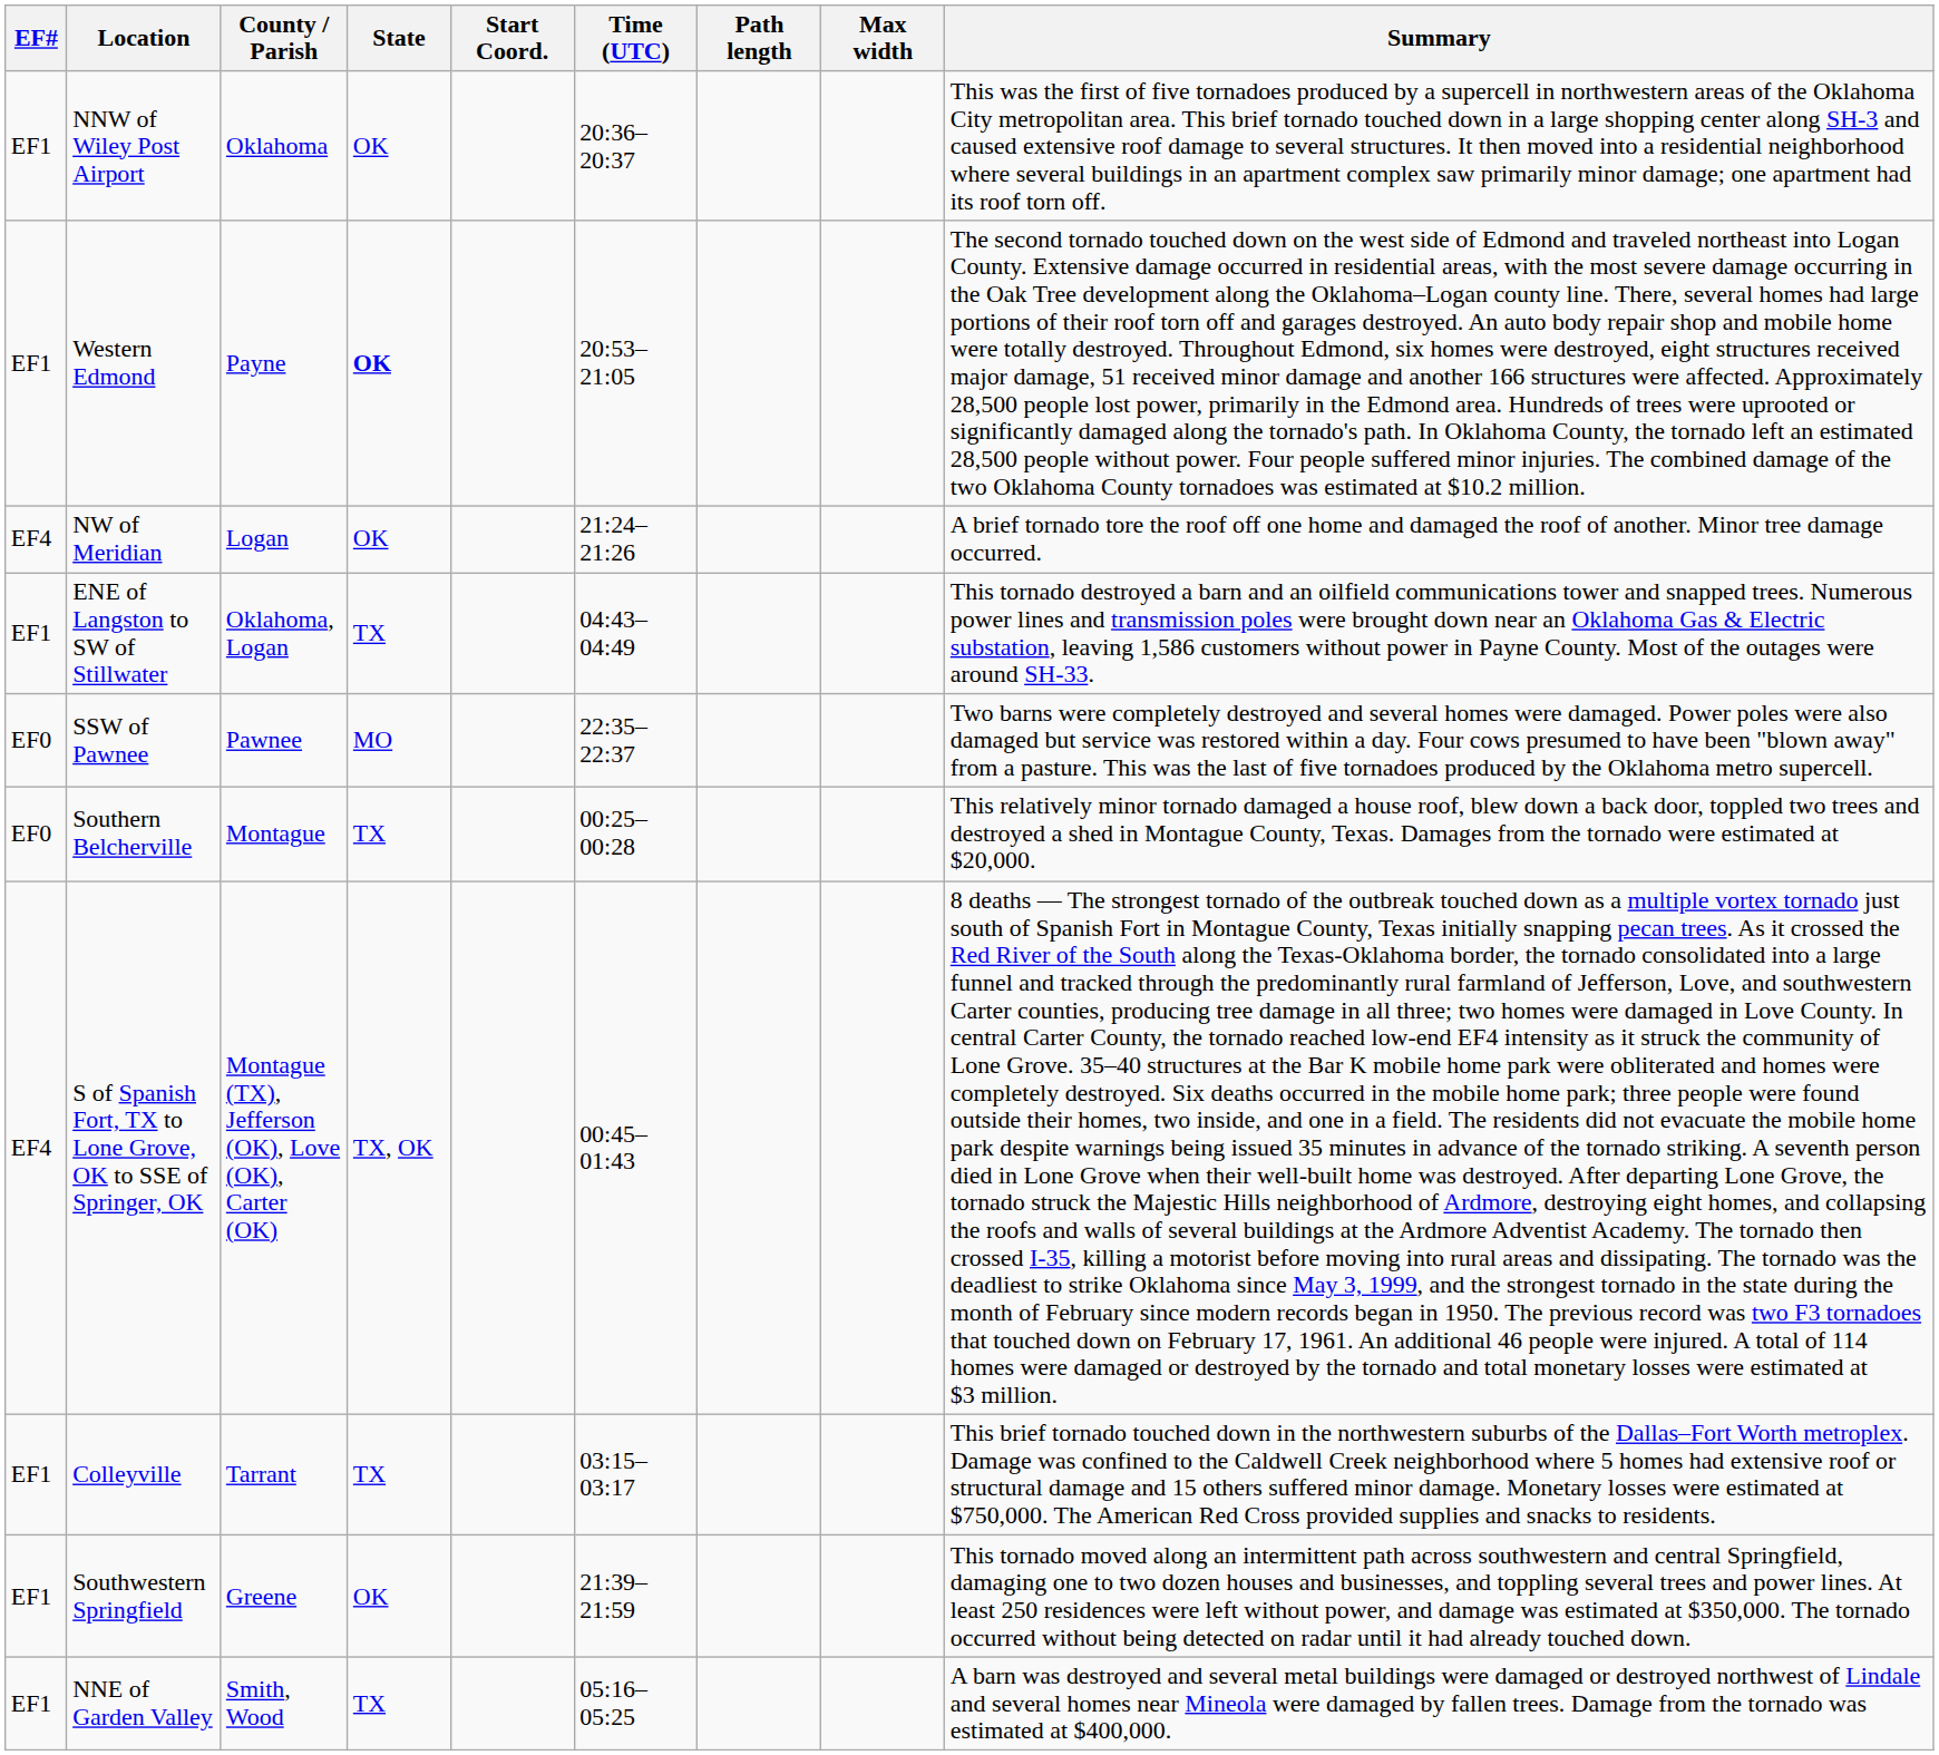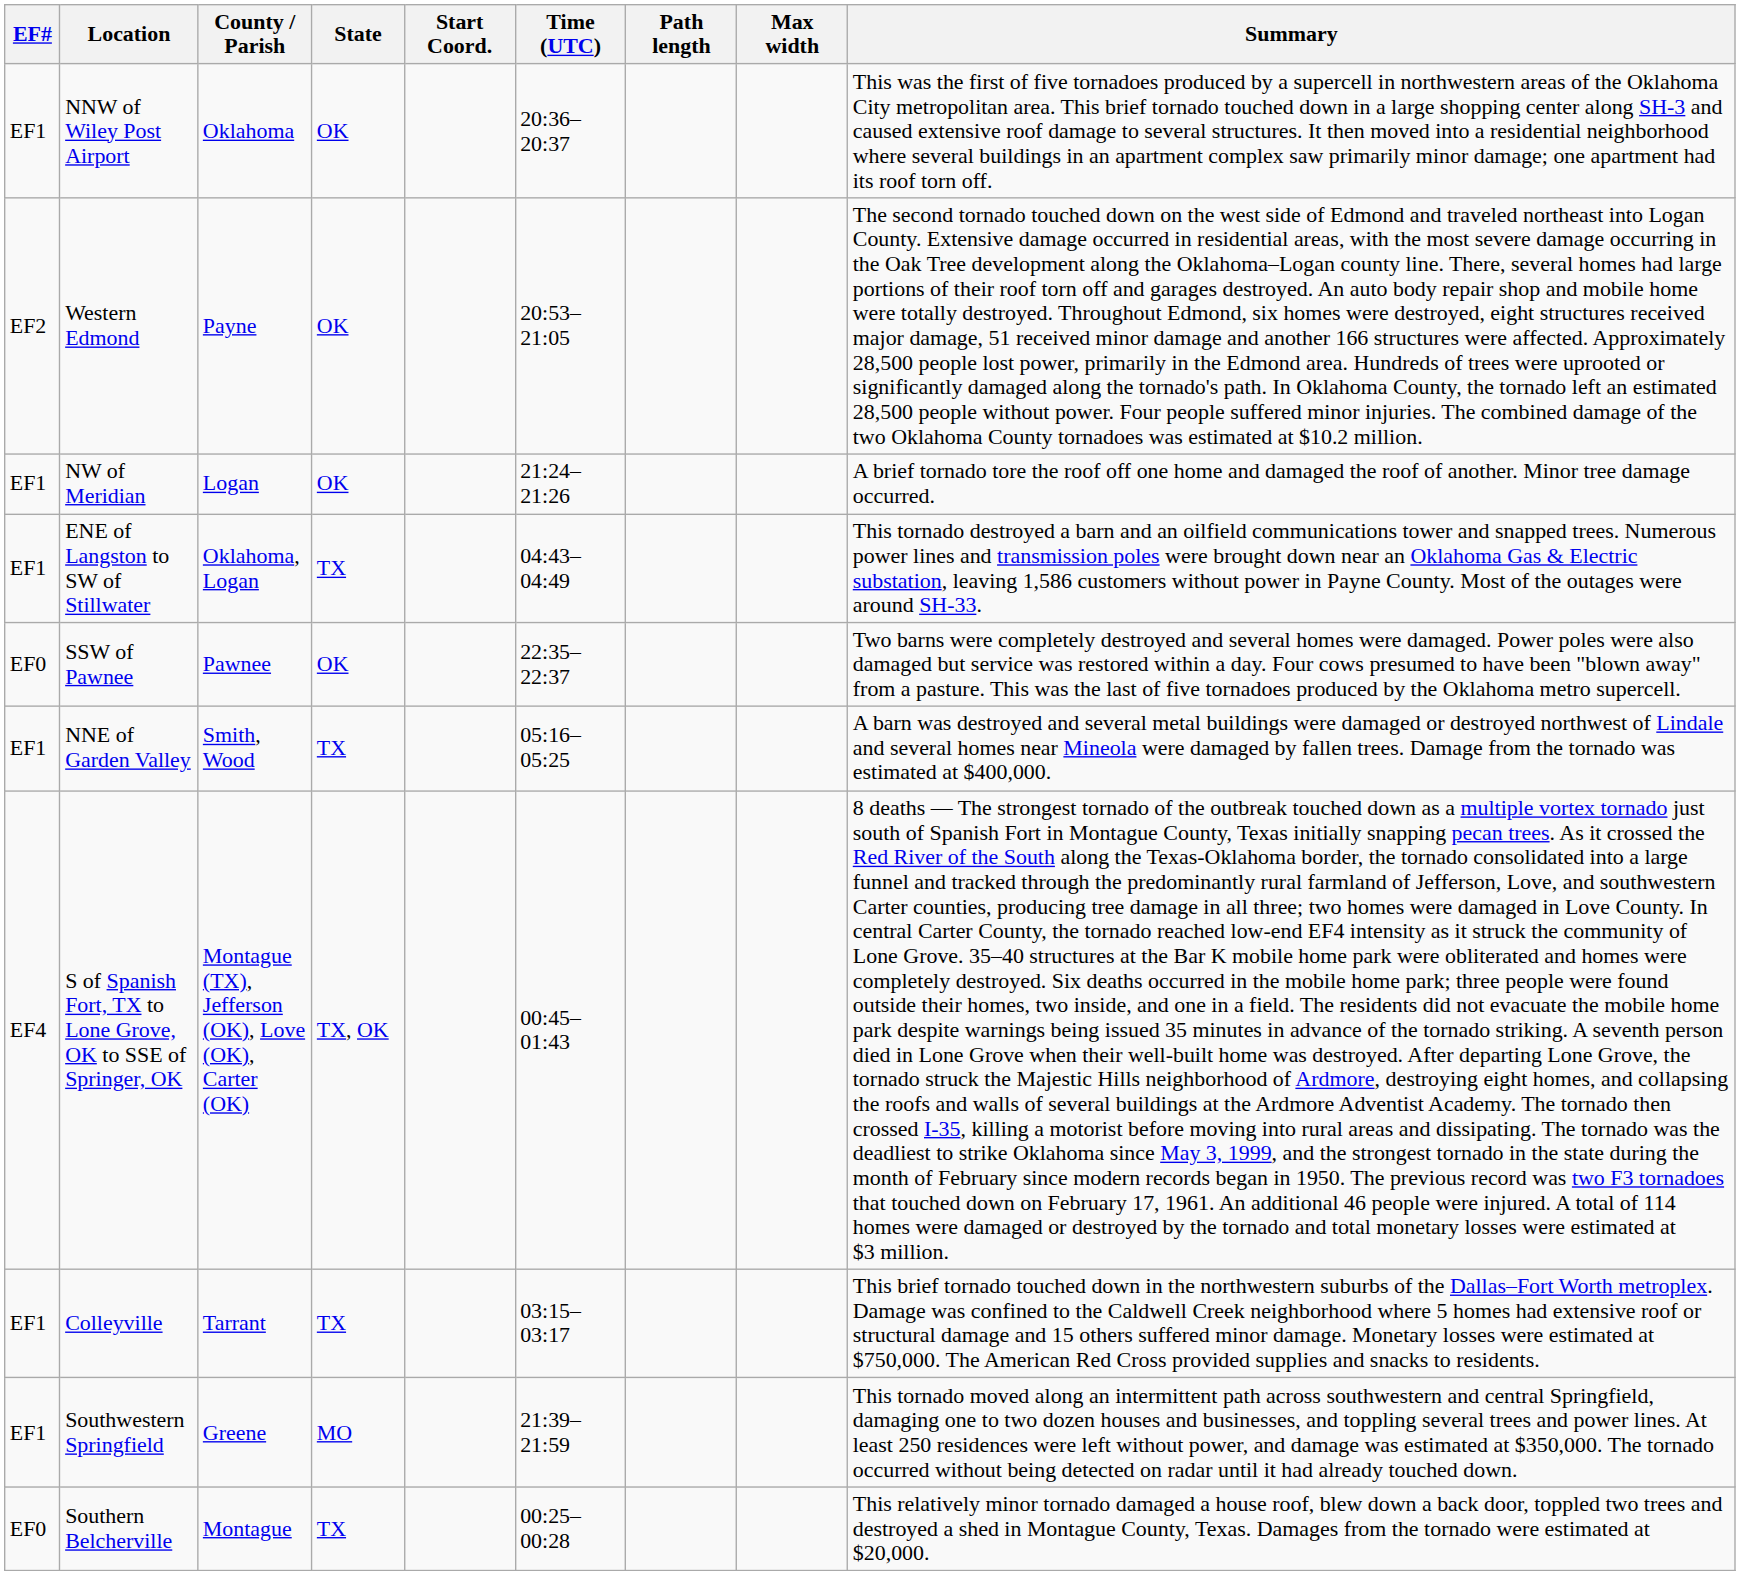Western Edmond | EF#: EF1 -> EF2
Western Edmond | State: bold -> normal
NW of Meridian | EF#: EF4 -> EF1
SSW of Pawnee | State: MO -> OK
rows swapped: Southern Belcherville <-> NNE of Garden Valley
Southwestern Springfield | State: OK -> MO
